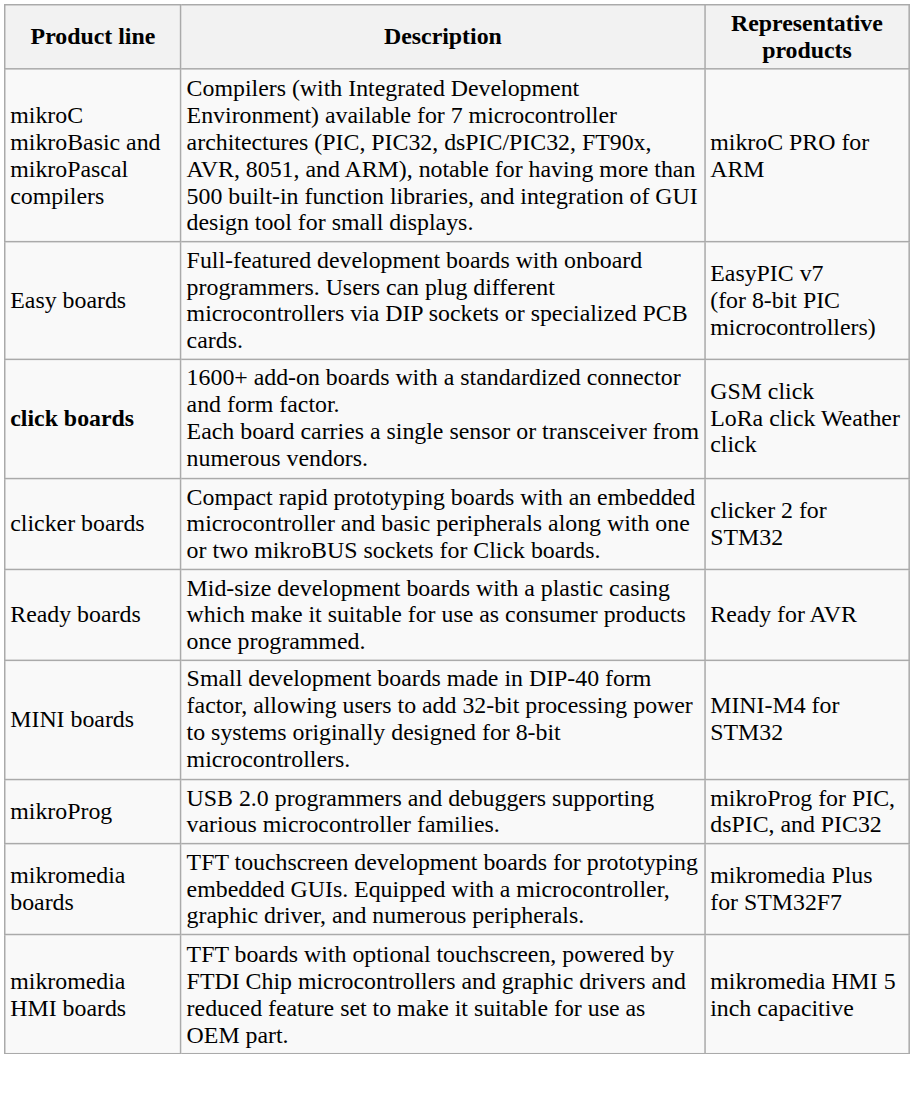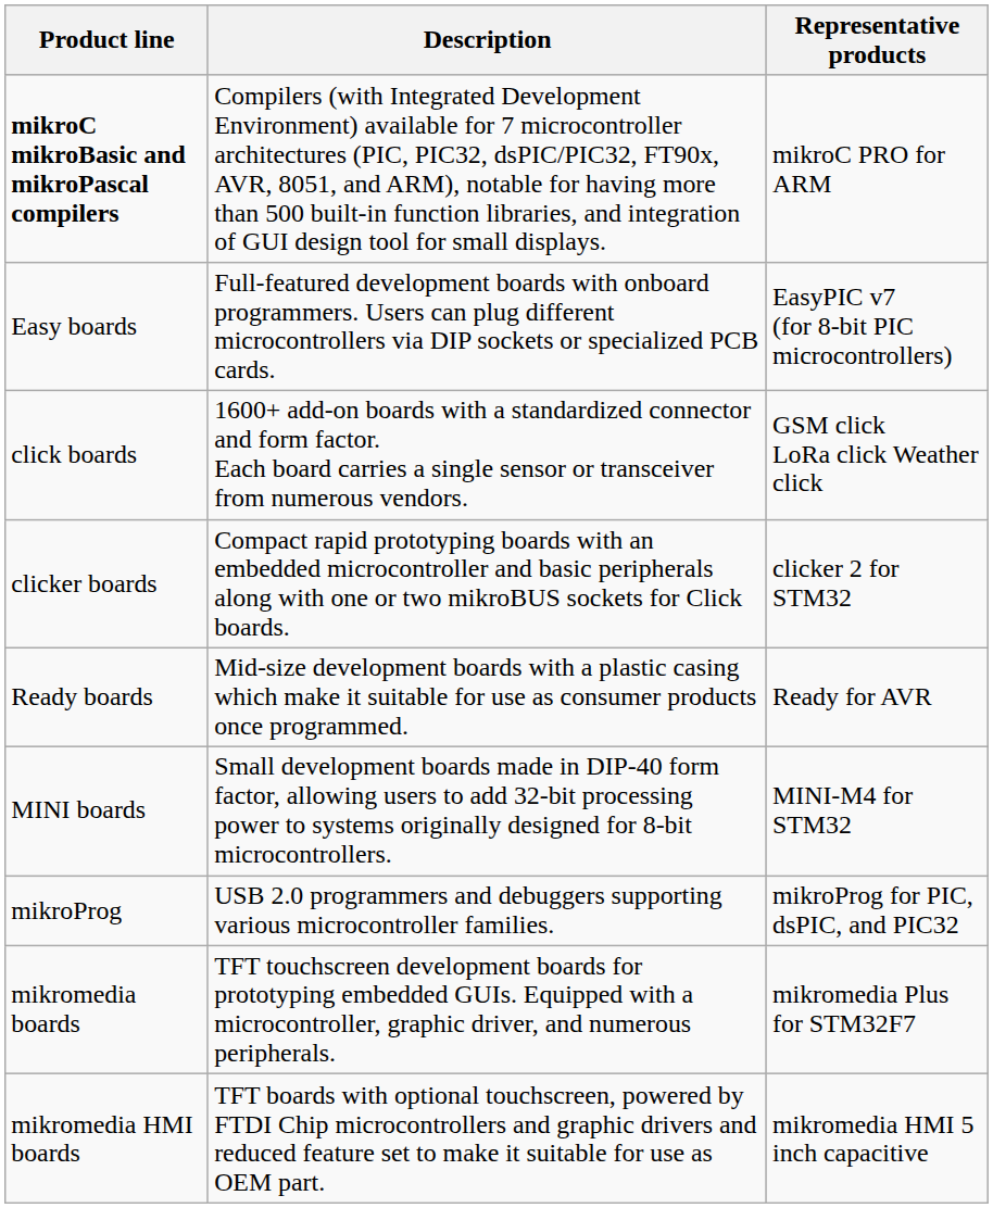mikroC mikroBasic and mikroPascal compilers | Product line: normal -> bold
click boards | Product line: bold -> normal
